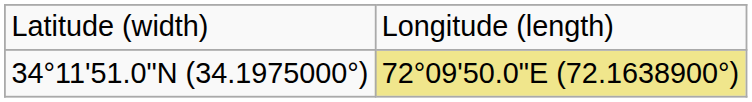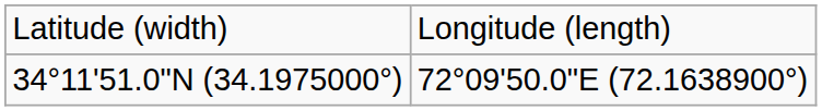34°11'51.0"N (34.1975000°) | column 2: khaki background -> no background
